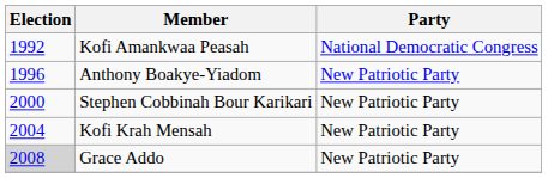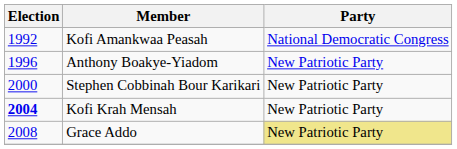Kofi Krah Mensah | Election: normal -> bold
Grace Addo | Election: lightgrey background -> no background
Grace Addo | Party: no background -> khaki background
